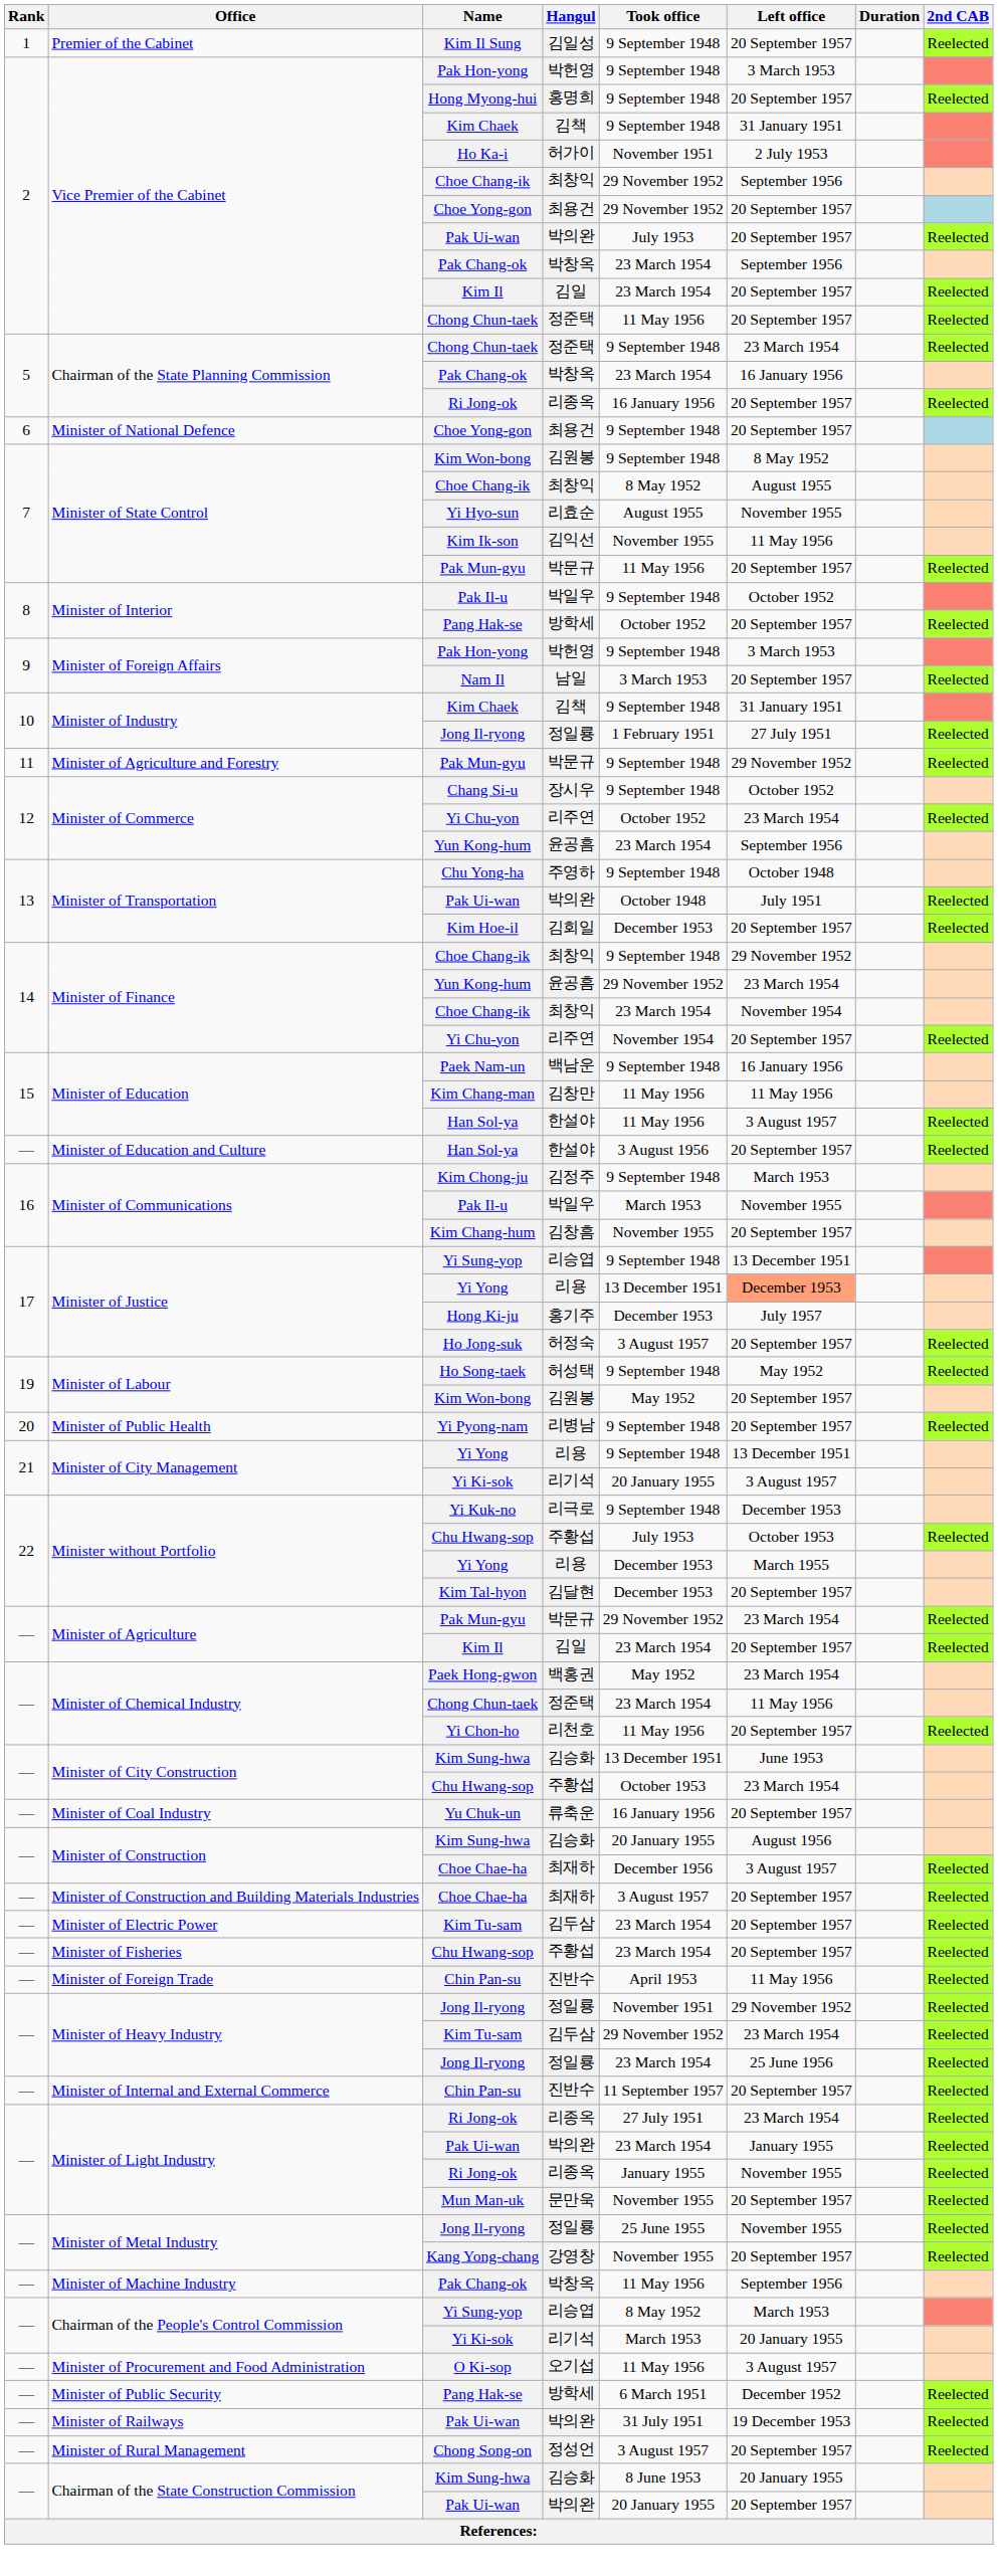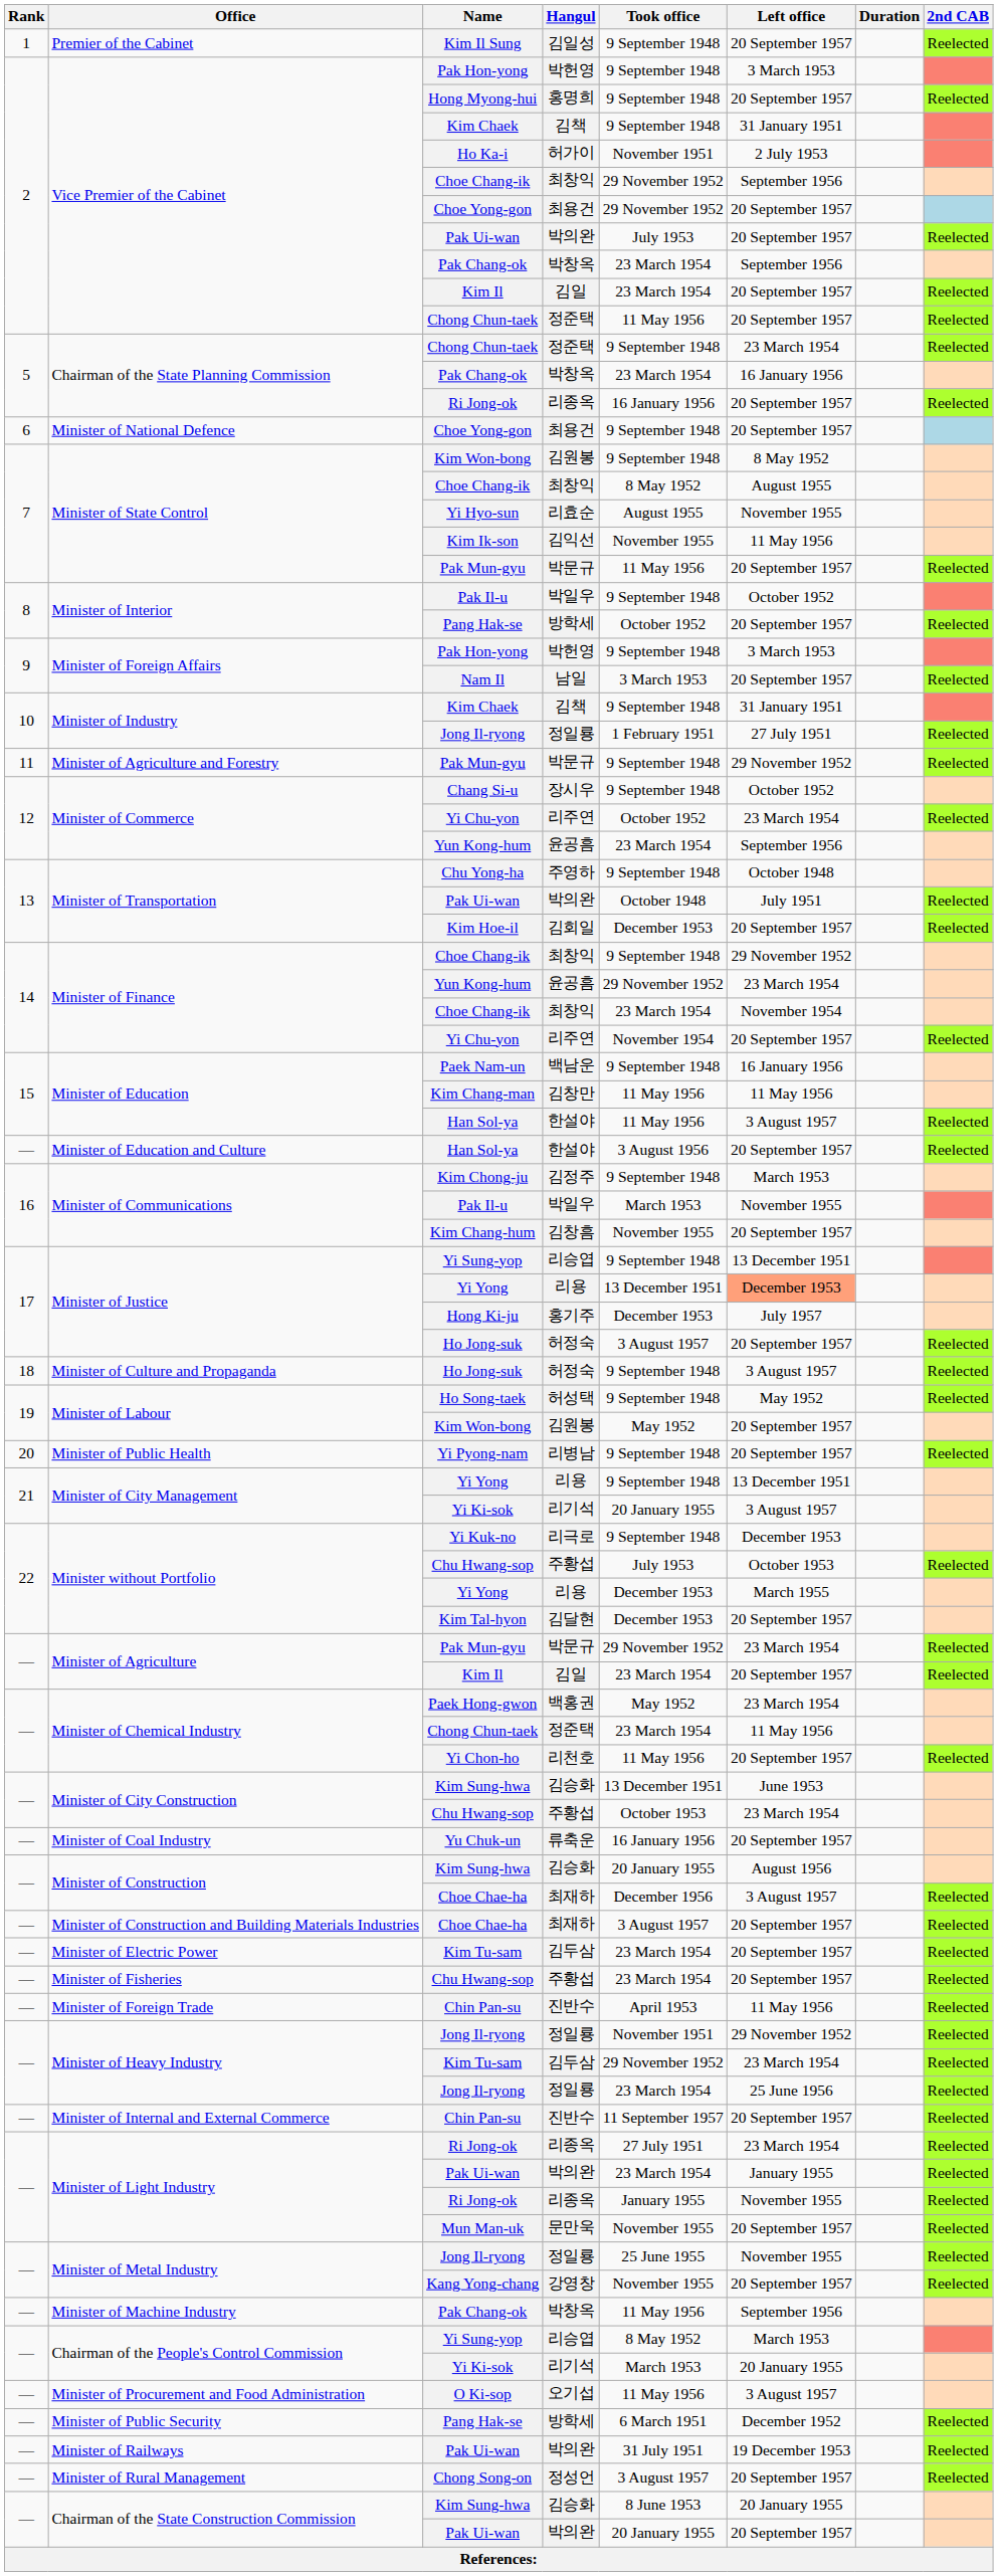+ row: 18 | Minister of Culture and Propaganda | Ho Jong-suk | 허정숙 | 9 September 1948 | 3 August 1957 | Reelected
